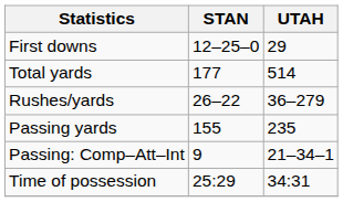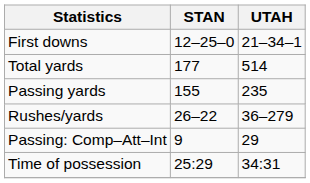First downs | UTAH: 29 -> 21–34–1
rows swapped: Rushes/yards <-> Passing yards
Passing: Comp–Att–Int | UTAH: 21–34–1 -> 29
